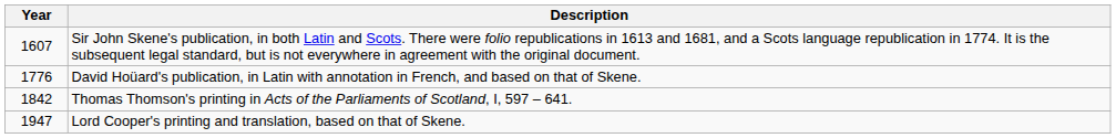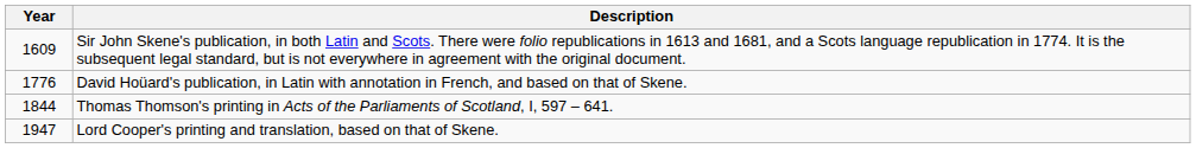row 2 | Year: 1607 -> 1609
row 4 | Year: 1842 -> 1844
